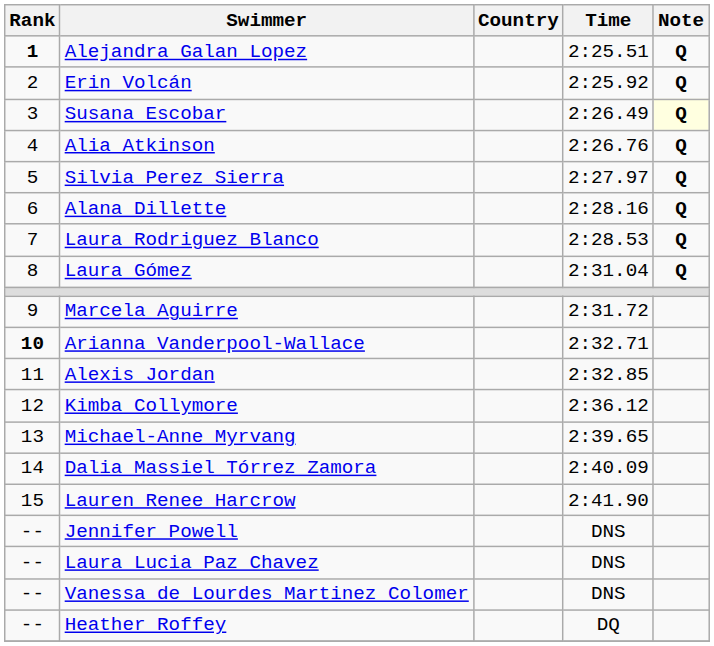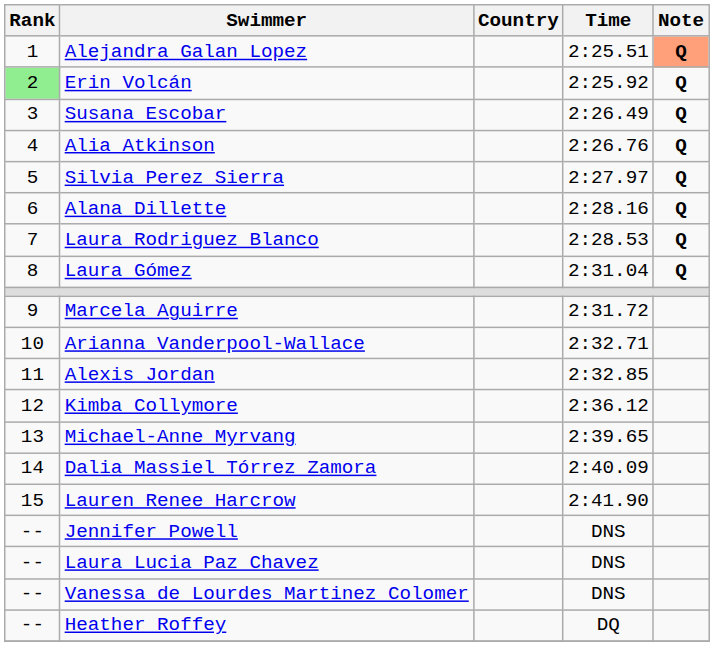Alejandra Galan Lopez | Rank: bold -> normal
Alejandra Galan Lopez | Note: no background -> lightsalmon background
Erin Volcán | Rank: no background -> lightgreen background
Susana Escobar | Note: lightyellow background -> no background
Arianna Vanderpool-Wallace | Rank: bold -> normal
